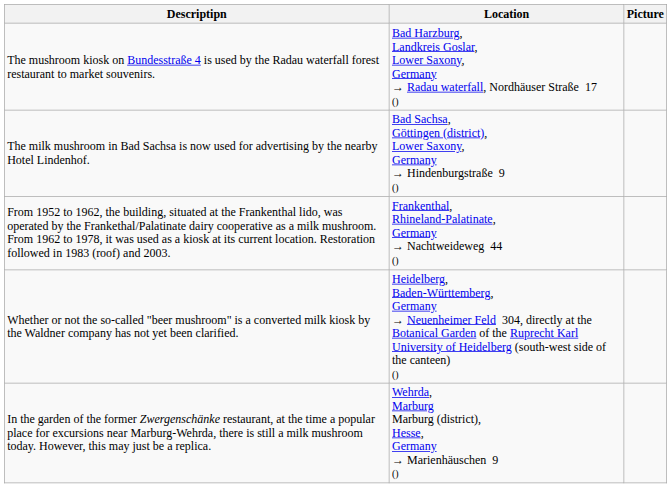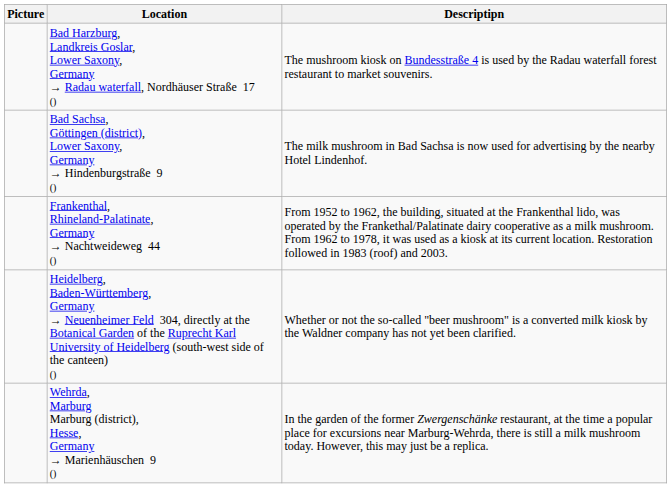columns swapped: Picture <-> Descriptipn
